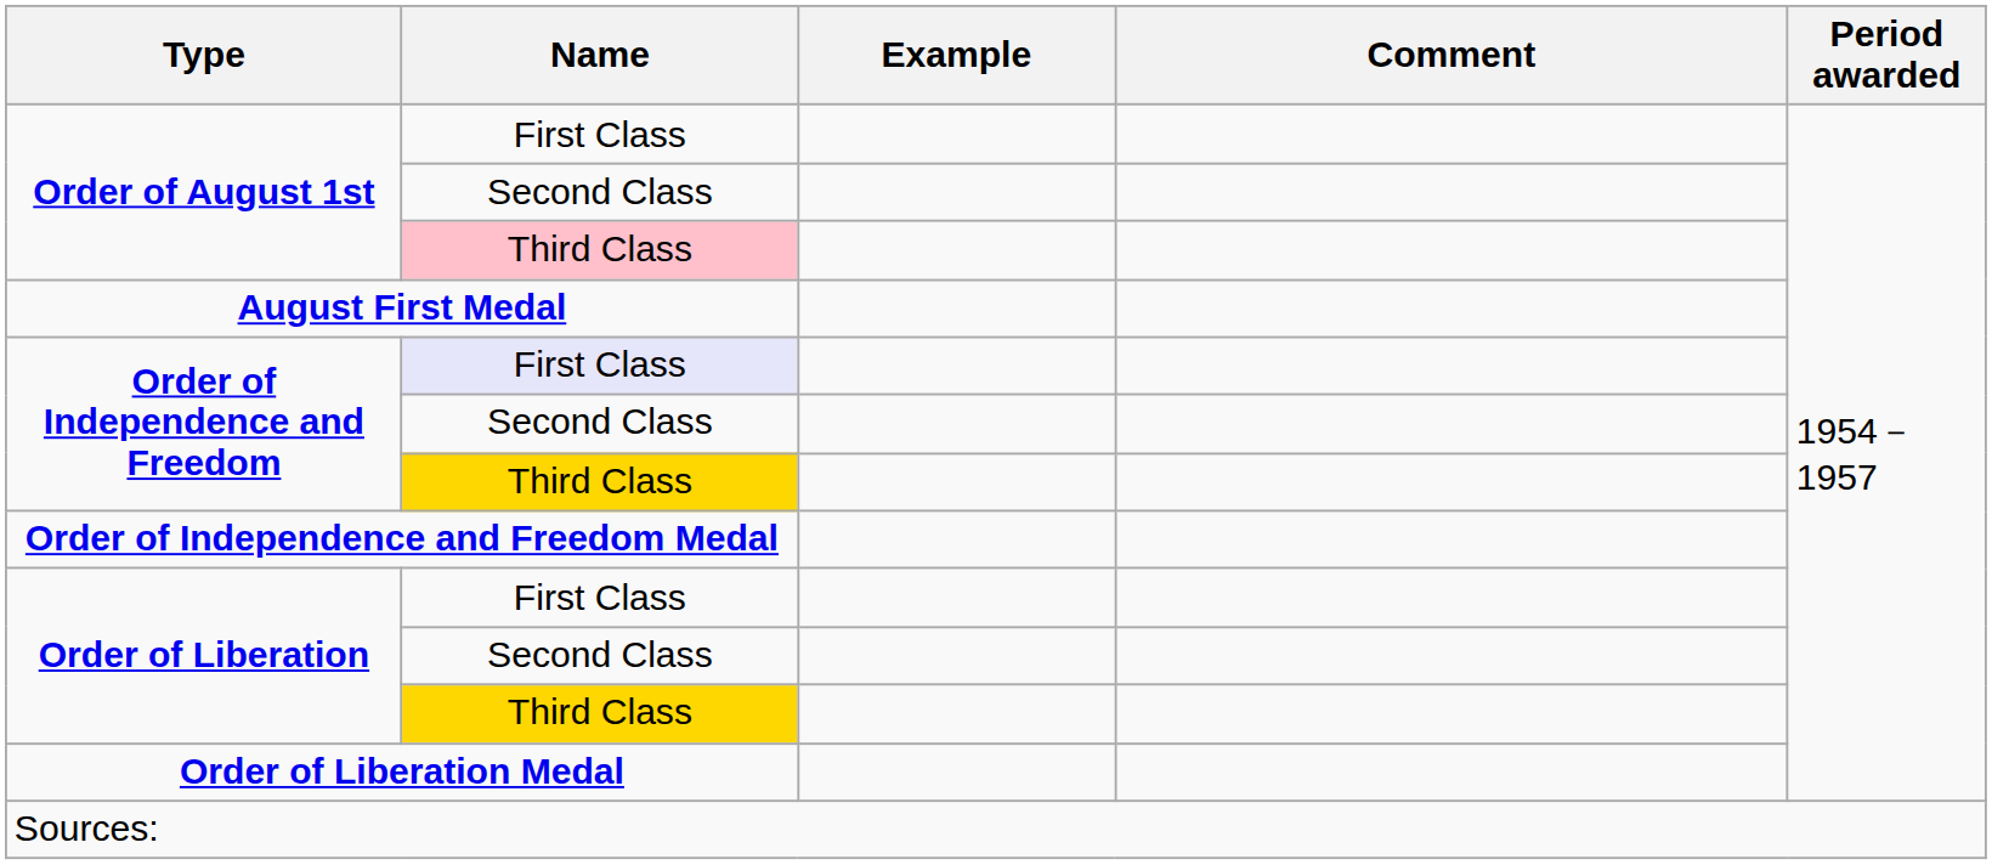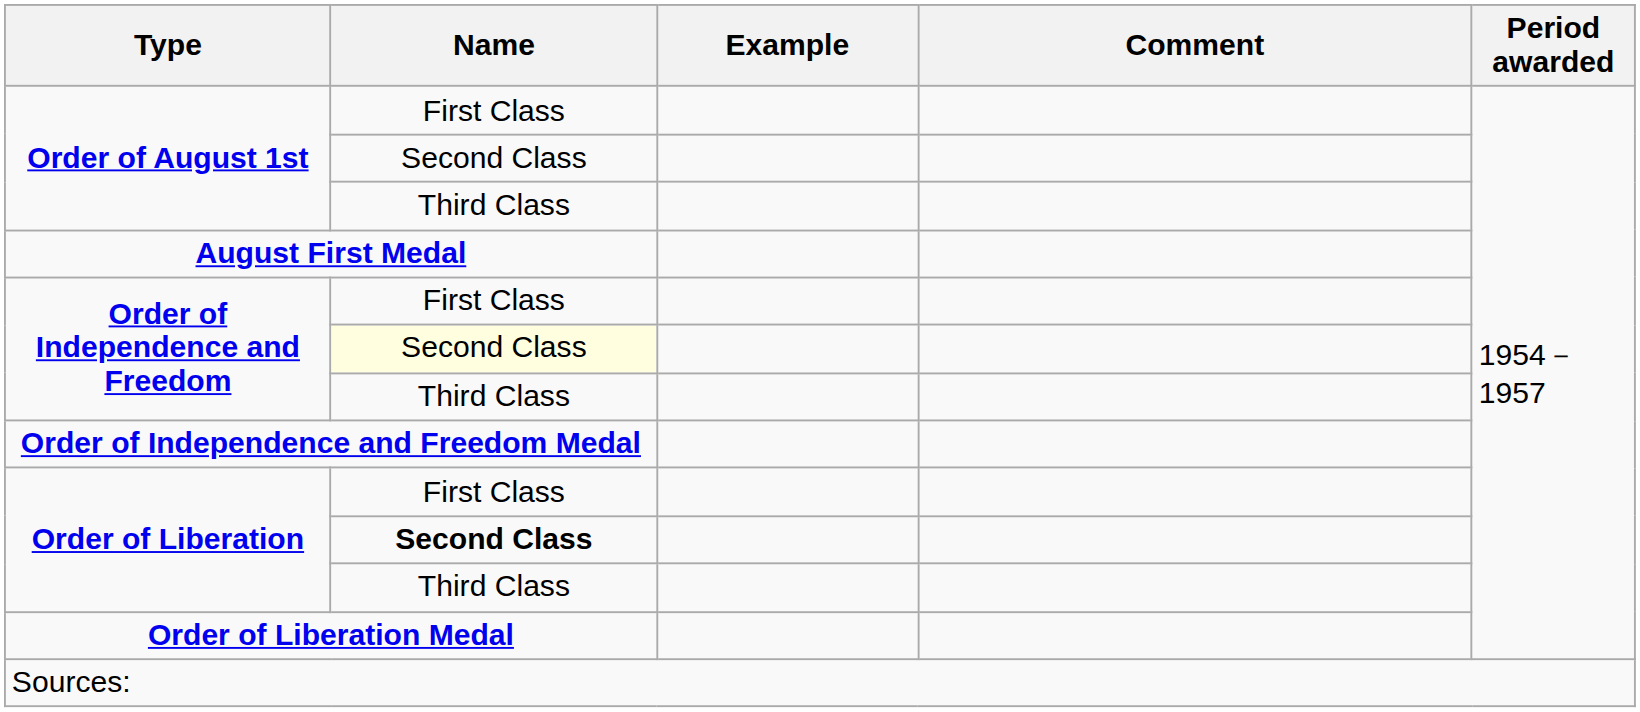Order of August 1st / Third Class | Name: pink background -> no background
Order of Independence and Freedom / First Class | Name: lavender background -> no background
Order of Independence and Freedom / Second Class | Name: no background -> lightyellow background
Order of Independence and Freedom / Third Class | Name: gold background -> no background
Order of Liberation / Second Class | Name: normal -> bold
Order of Liberation / Third Class | Name: gold background -> no background
